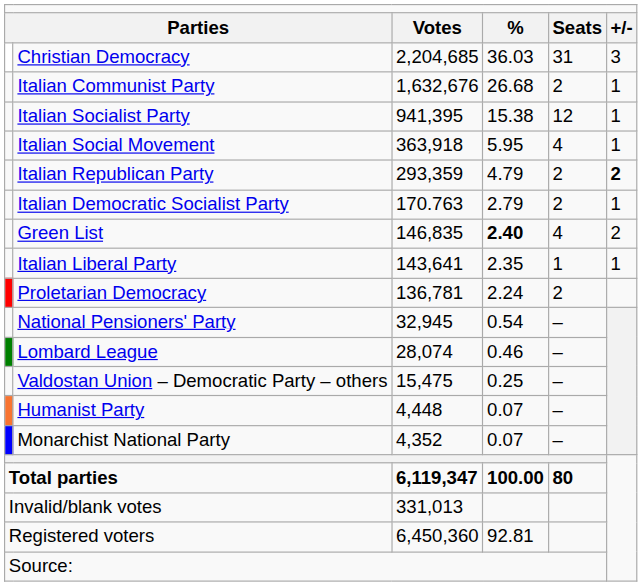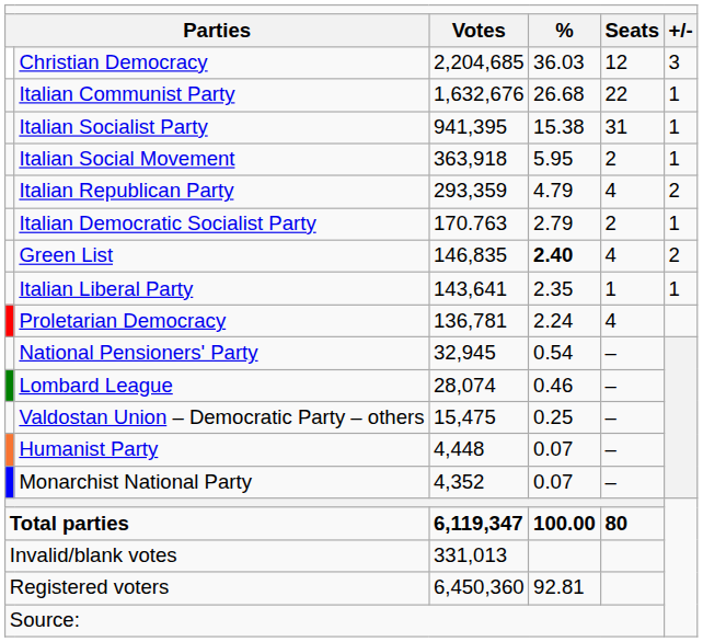Christian Democracy | column 5: 31 -> 12
Italian Communist Party | column 5: 2 -> 22
Italian Socialist Party | column 5: 12 -> 31
Italian Social Movement | column 5: 4 -> 2
Italian Republican Party | column 5: 2 -> 4
Italian Republican Party | column 6: bold -> normal
Proletarian Democracy | column 5: 2 -> 4
